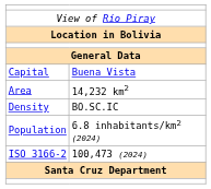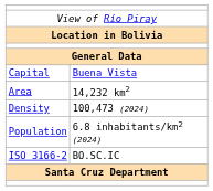row 8 | column 2: BO.SC.IC -> 100,473 (2024)
row 10 | column 2: 100,473 (2024) -> BO.SC.IC
